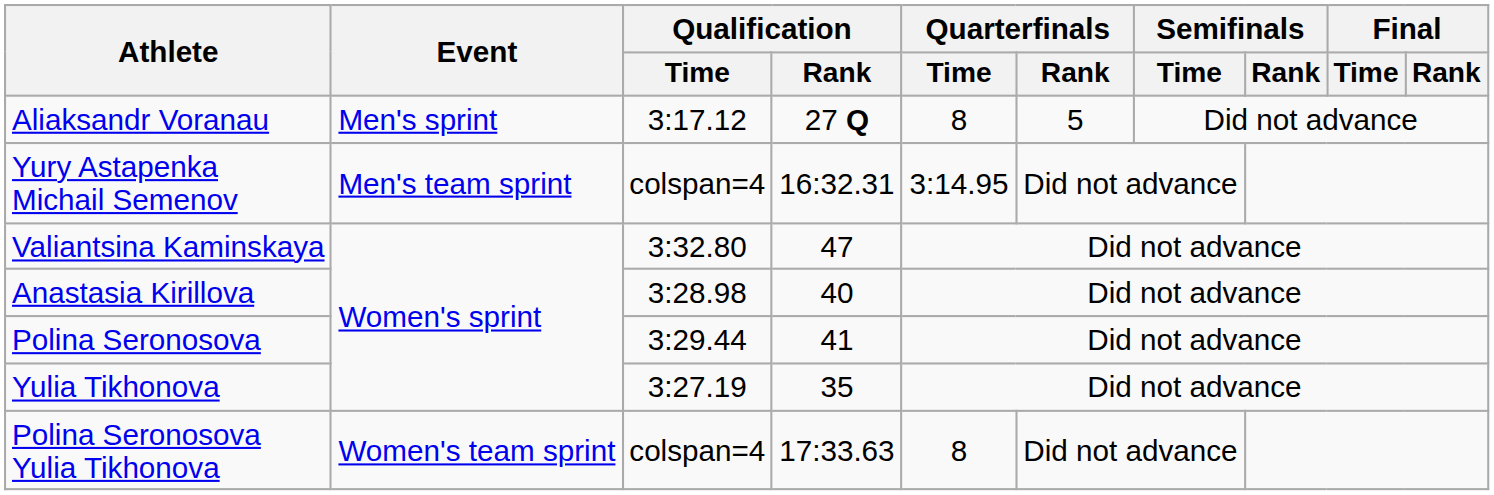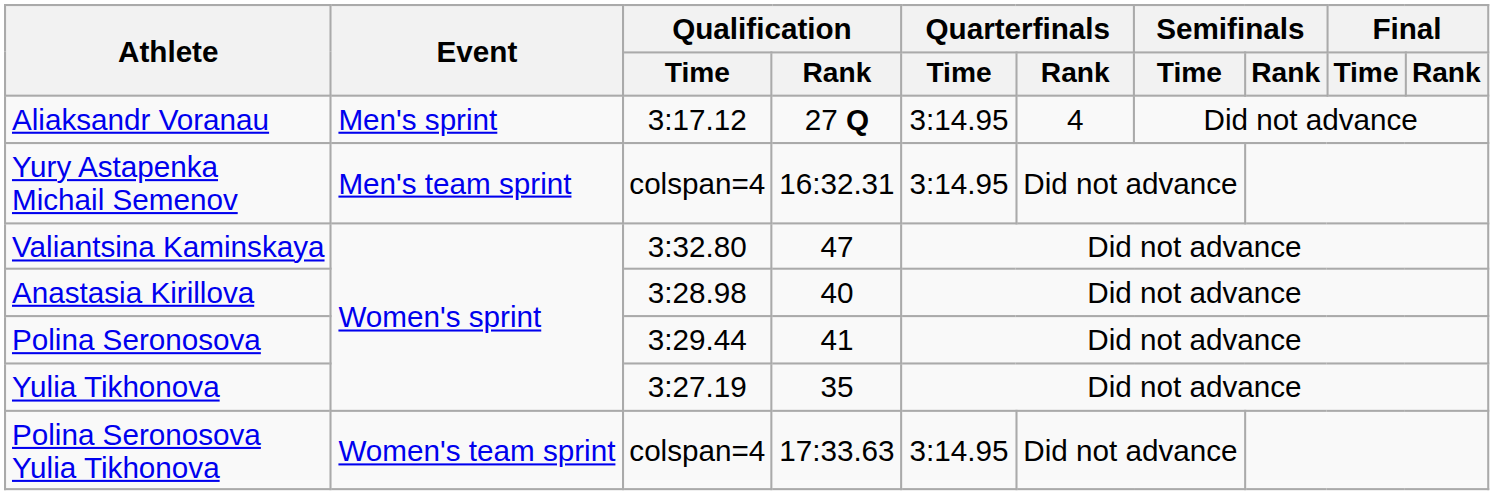Aliaksandr Voranau | Quarterfinals / Time: 8 -> 3:14.95
Aliaksandr Voranau | Quarterfinals / Rank: 5 -> 4
Polina Seronosova Yulia Tikhonova | Quarterfinals / Time: 8 -> 3:14.95
